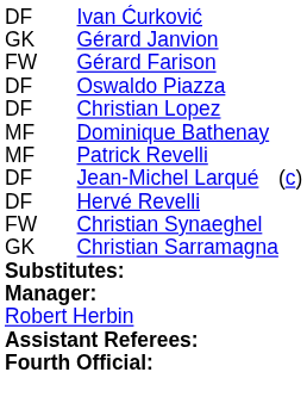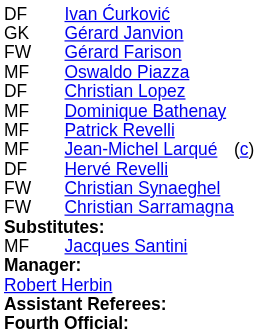Oswaldo Piazza | column 1: DF -> MF
Jean-Michel Larqué | column 1: DF -> MF
Christian Sarramagna | column 1: GK -> FW
+ row: MF | Jacques Santini
